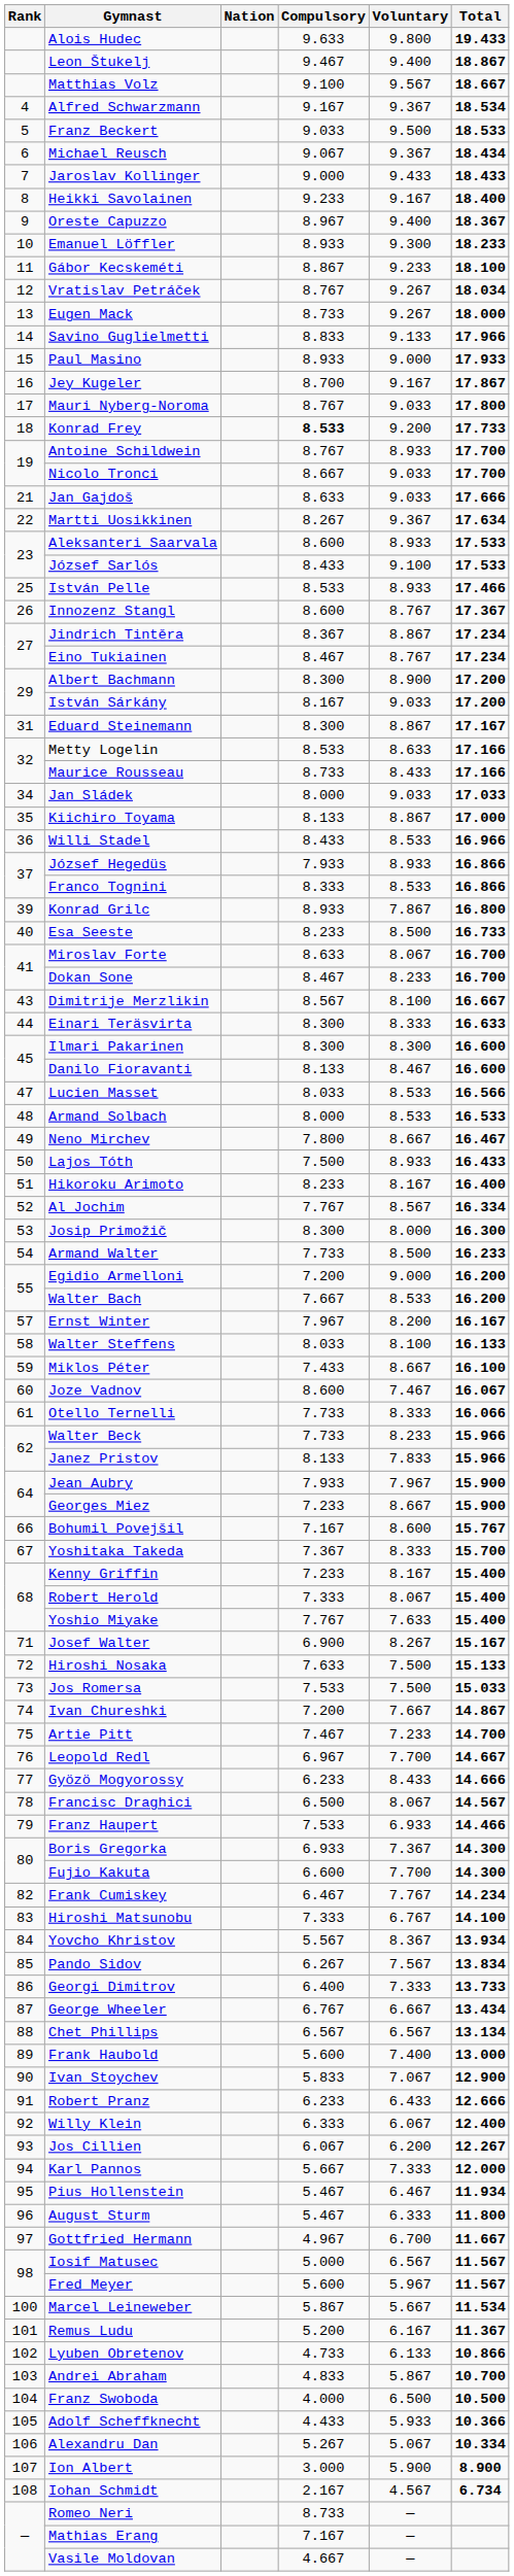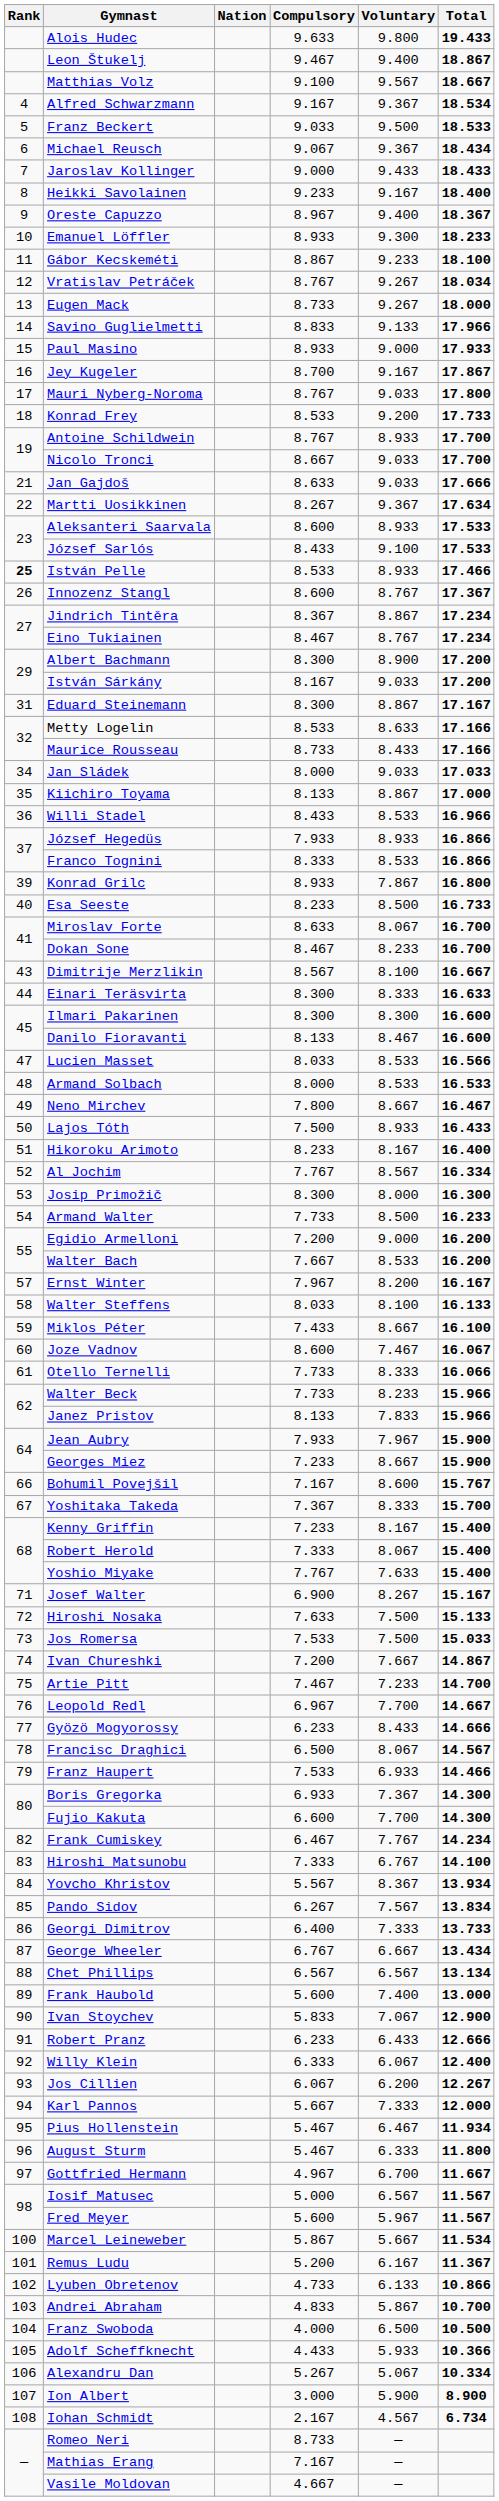Konrad Frey | Compulsory: bold -> normal
István Pelle | Rank: normal -> bold
